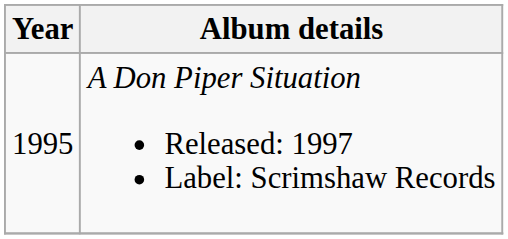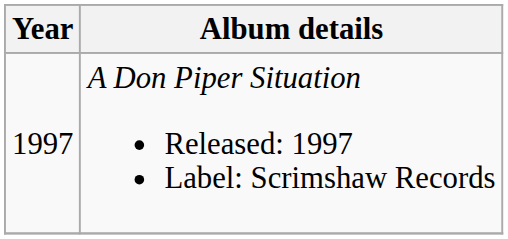row 2 | Year: 1995 -> 1997
